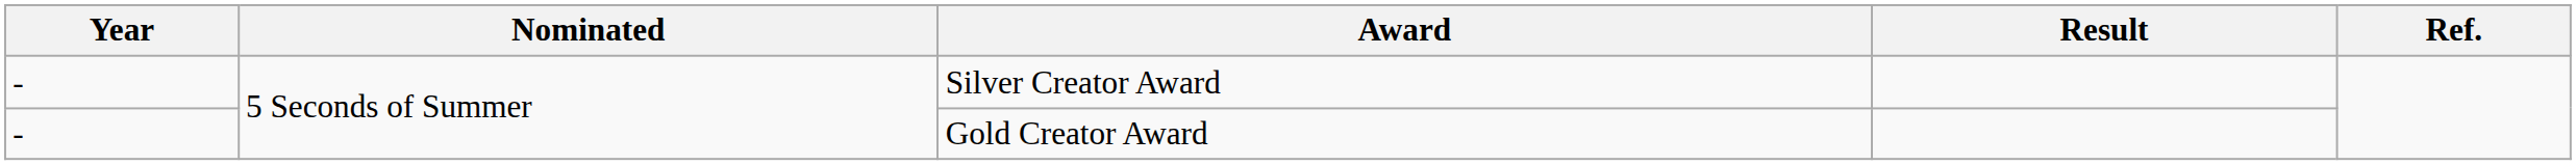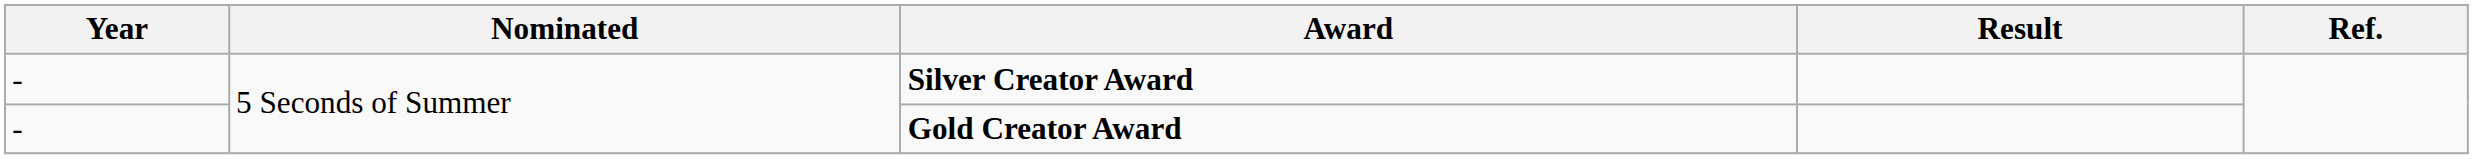Silver Creator Award | Award: normal -> bold
Gold Creator Award | Award: normal -> bold
